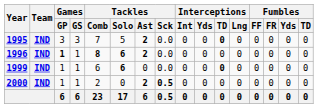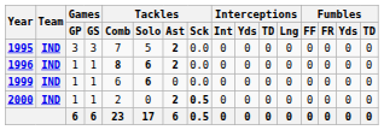1995 | Interceptions / TD: bold -> normal
1996 | Games / GP: bold -> normal
1999 | Interceptions / TD: bold -> normal
